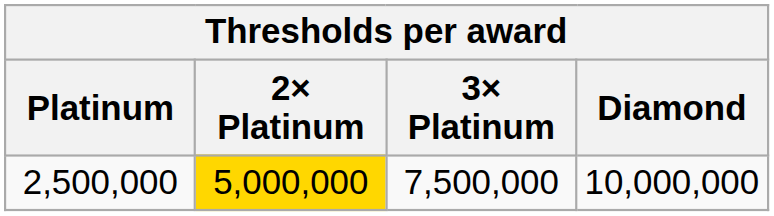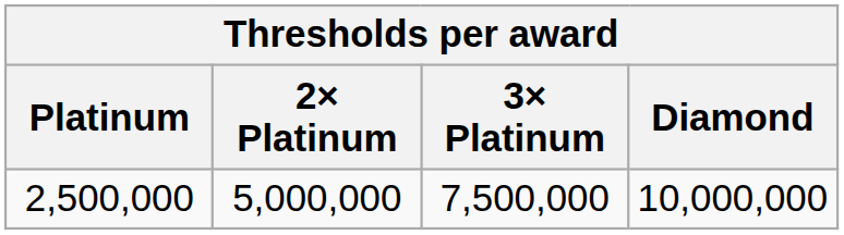2,500,000 | 2× Platinum: gold background -> no background
